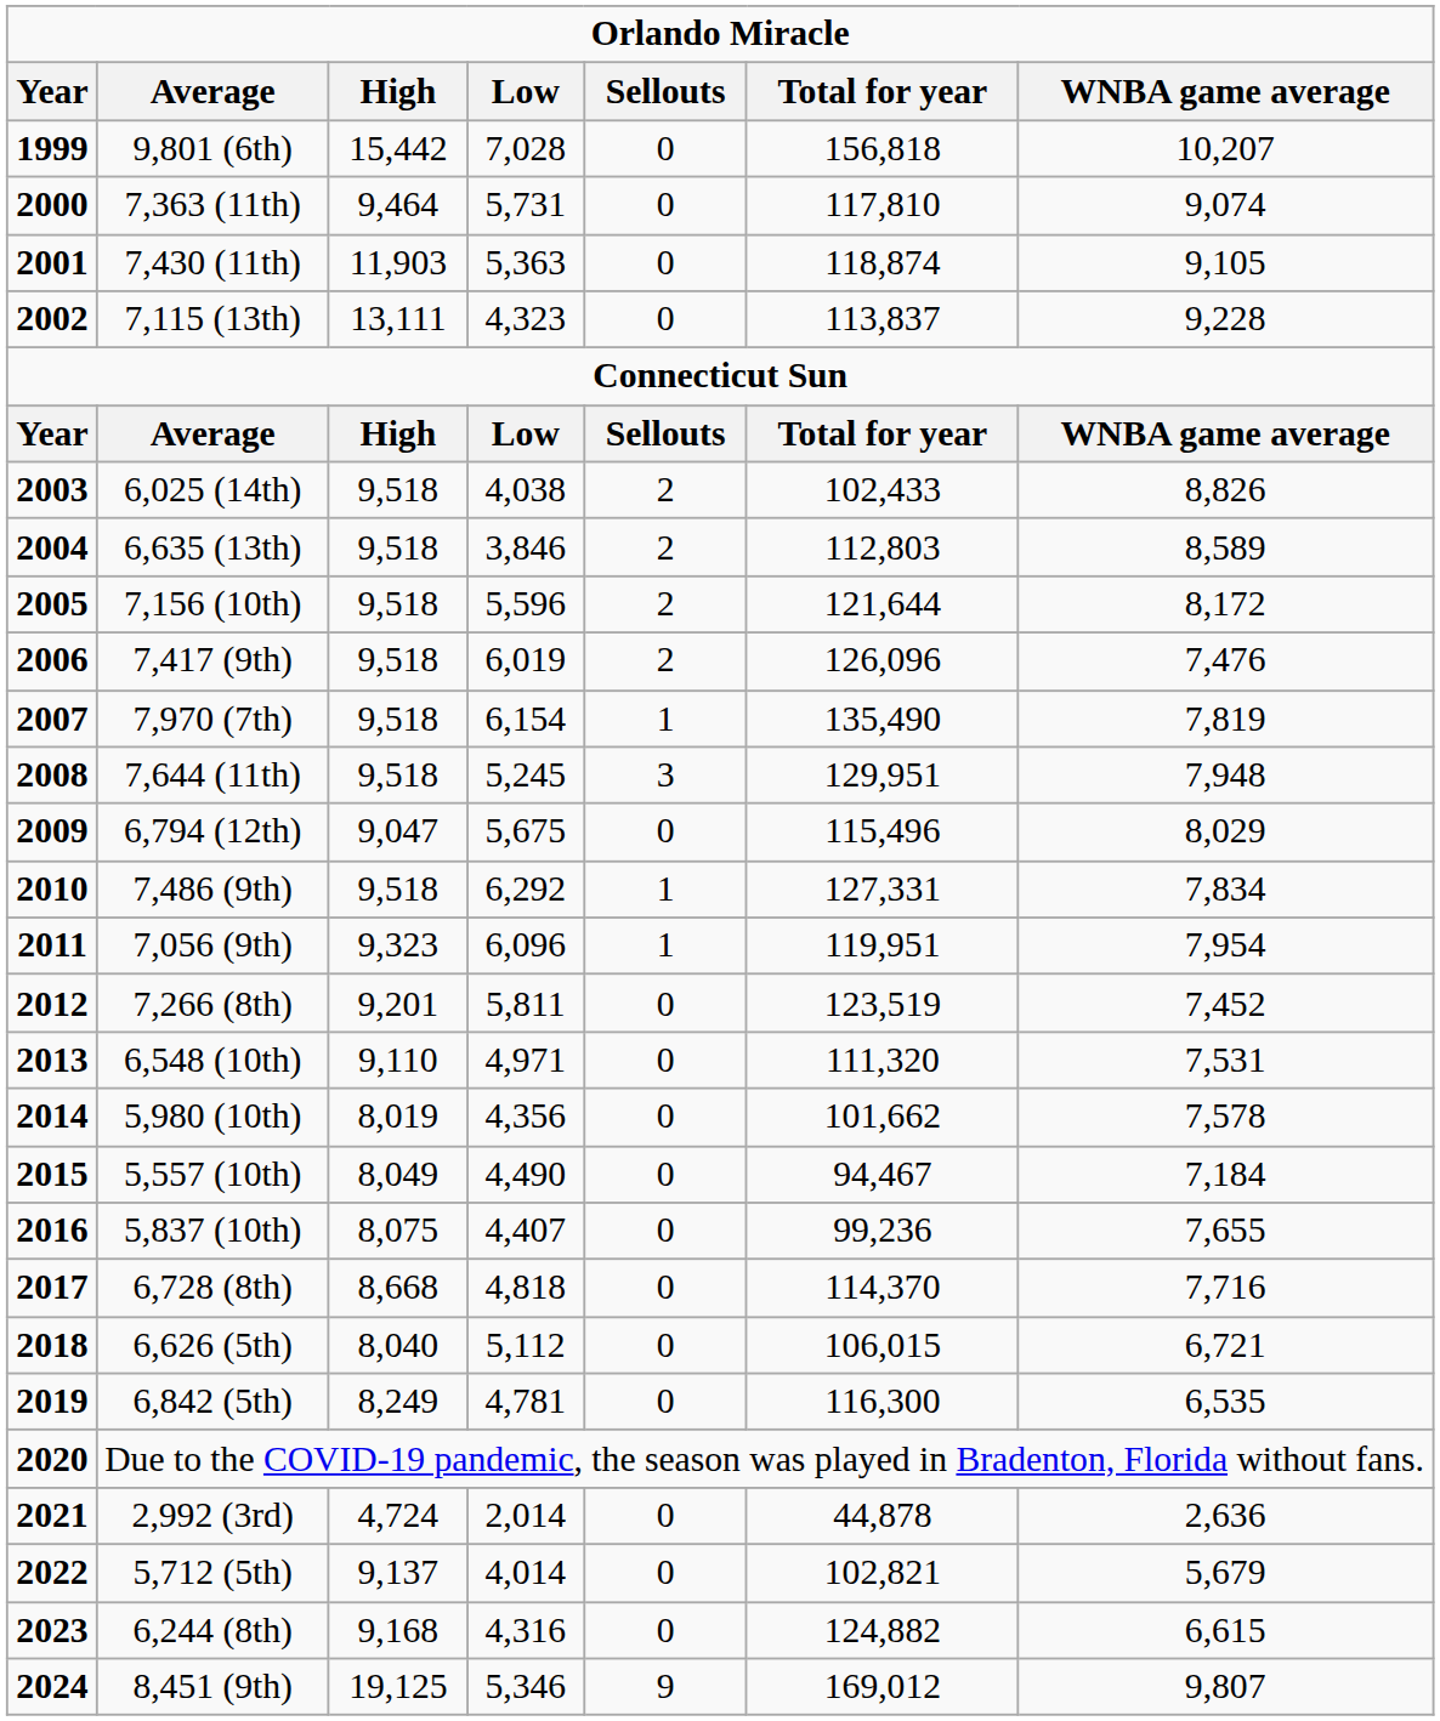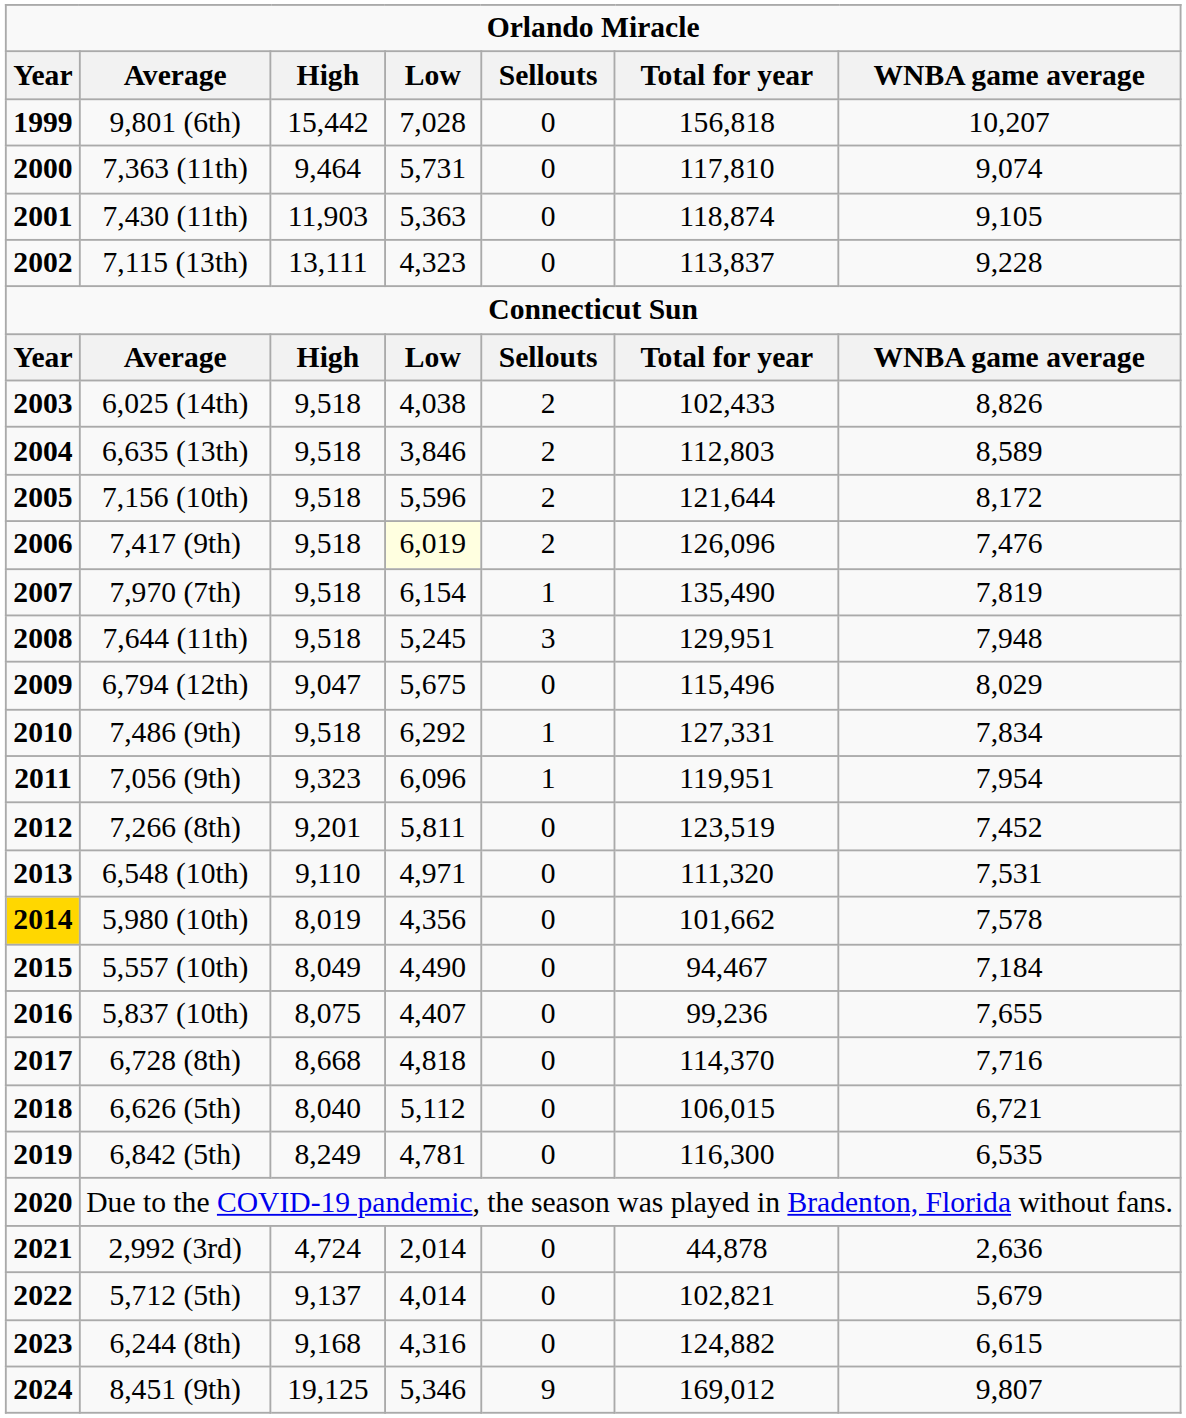7,417 (9th) | Low: no background -> lightyellow background
5,980 (10th) | Year: no background -> gold background
